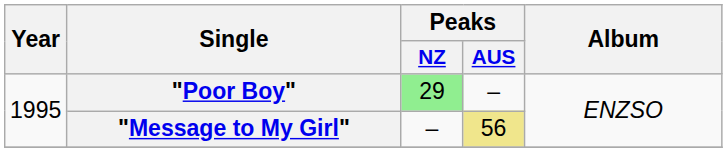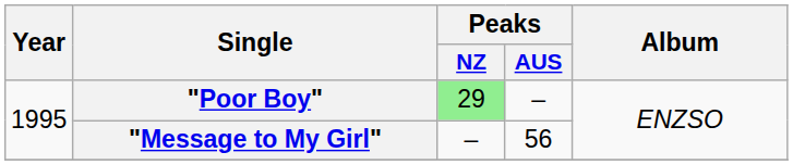"Message to My Girl" | Peaks / AUS: khaki background -> no background
